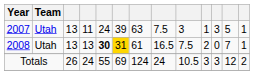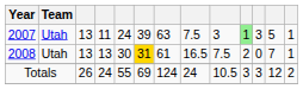2007 | column 10: no background -> lightgreen background
2008 | column 5: bold -> normal
